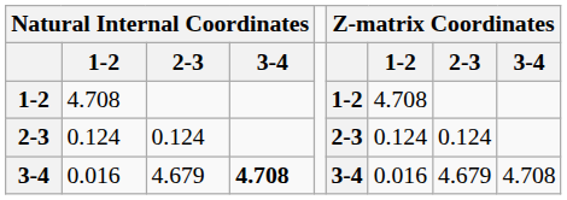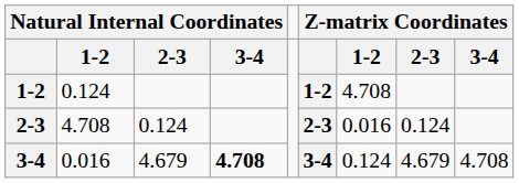row 3 | column 2: 4.708 -> 0.124
row 4 | column 2: 0.124 -> 4.708
row 4 | column 7: 0.124 -> 0.016
row 5 | column 7: 0.016 -> 0.124
